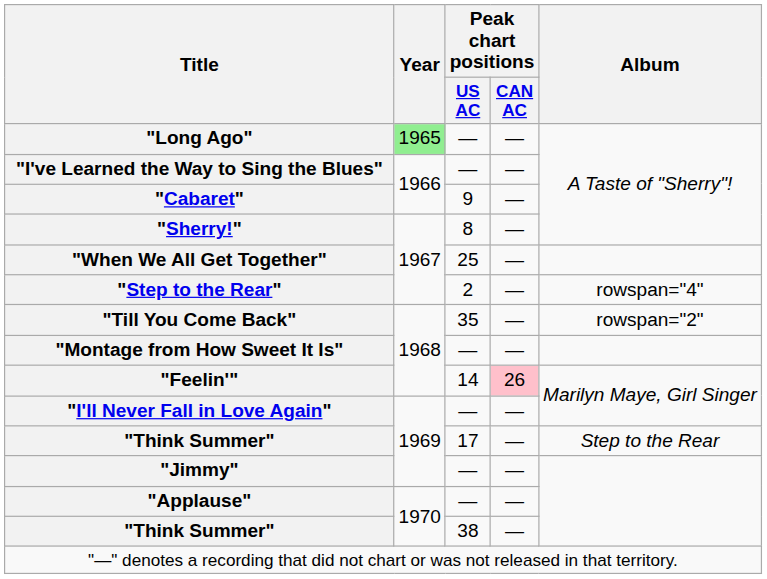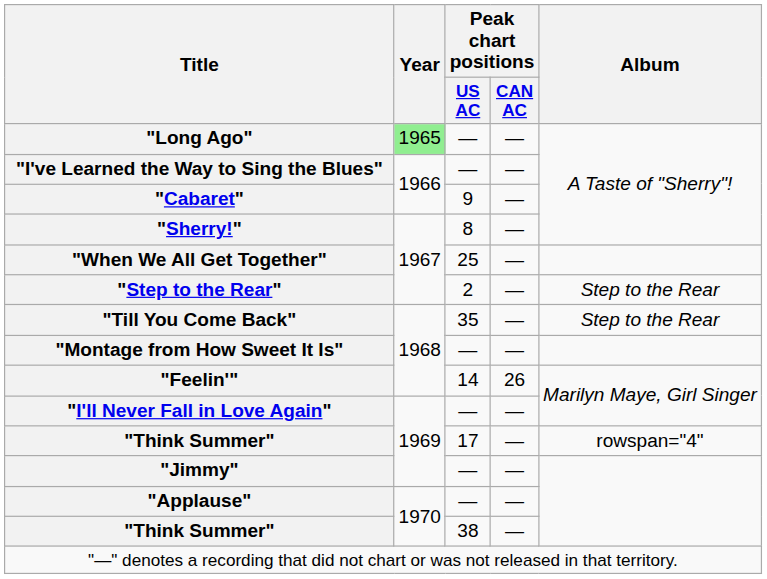"Step to the Rear" | Album: rowspan="4" -> Step to the Rear
"Till You Come Back" | Album: rowspan="2" -> Step to the Rear
"Feelin'" | Peak chart positions / CAN AC: pink background -> no background
"Think Summer" / 17 | Album: Step to the Rear -> rowspan="4"
